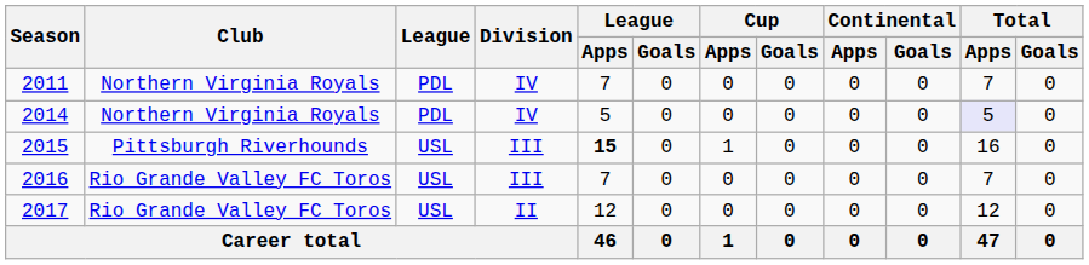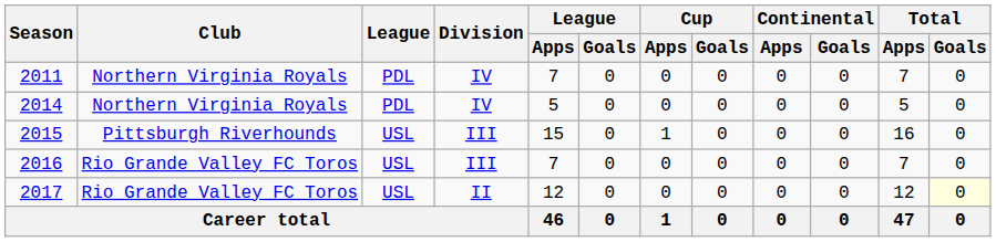2014 | Total / Apps: lavender background -> no background
2015 | League / Apps: bold -> normal
2017 | Total / Goals: no background -> lightyellow background
